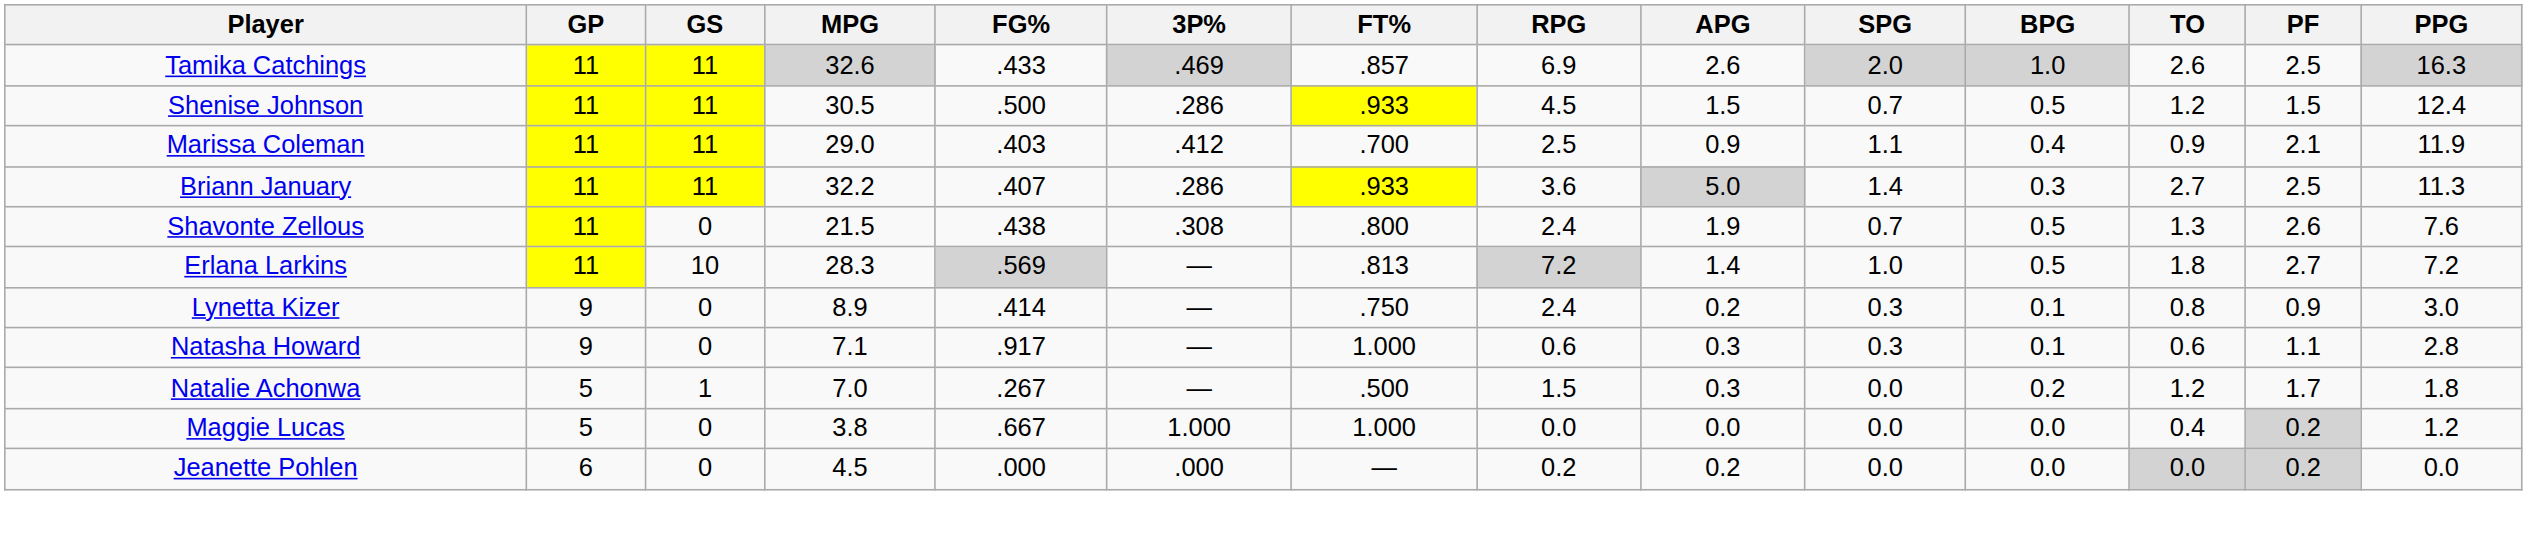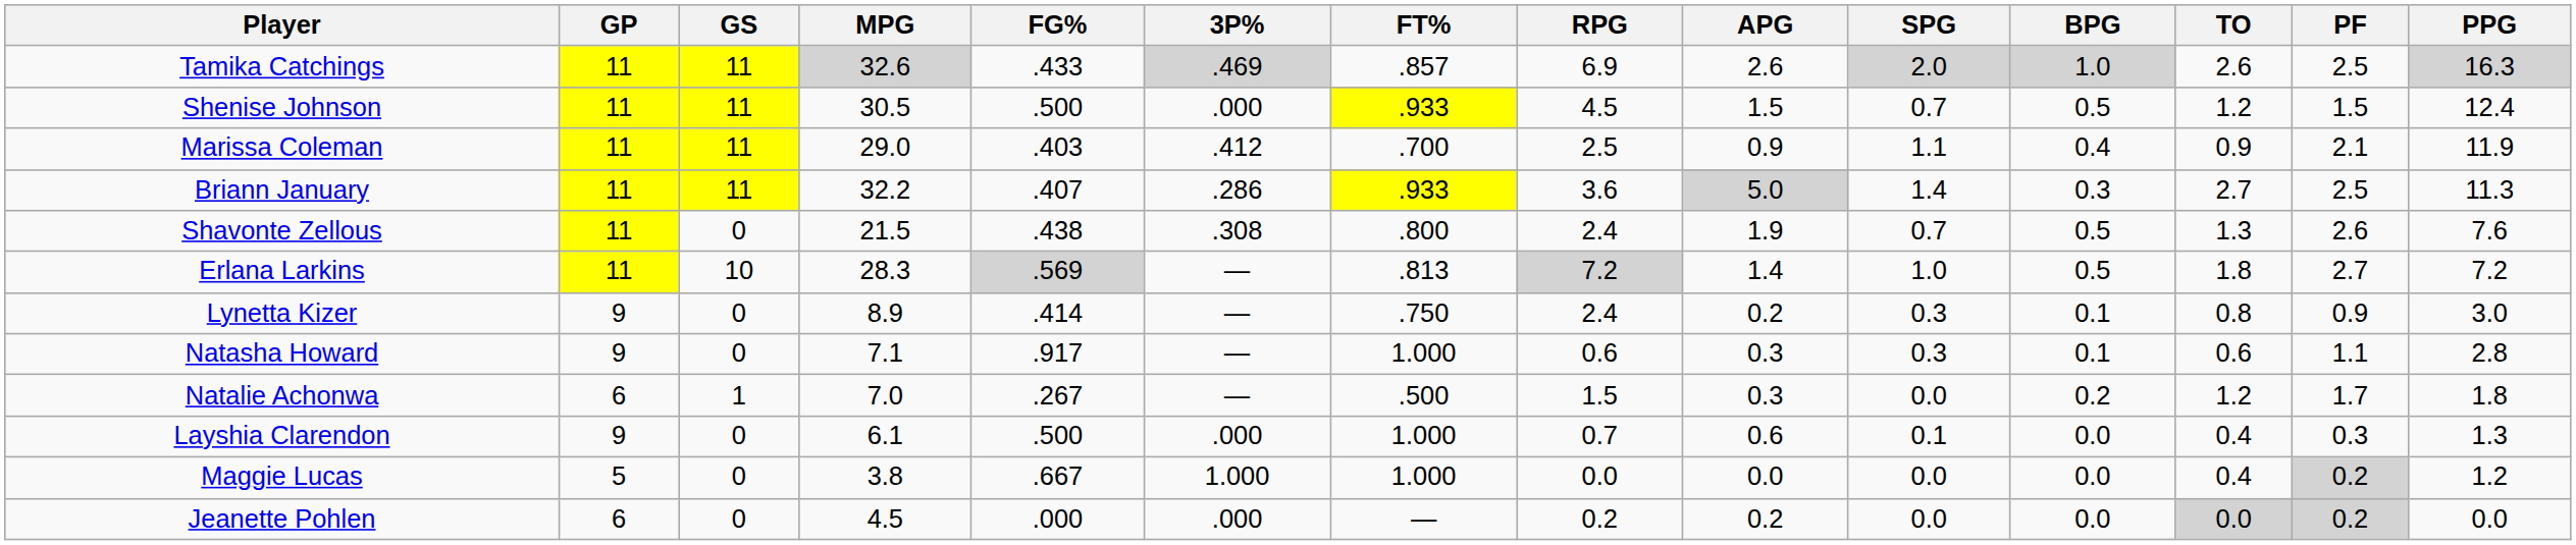Shenise Johnson | 3P%: .286 -> .000
Natalie Achonwa | GP: 5 -> 6
+ row: Layshia Clarendon | 9 | 0 | 6.1 | .500 | .000 | 1.000 | 0.7 | 0.6 | 0.1 | 0.0 | 0.4 | 0.3 | 1.3
